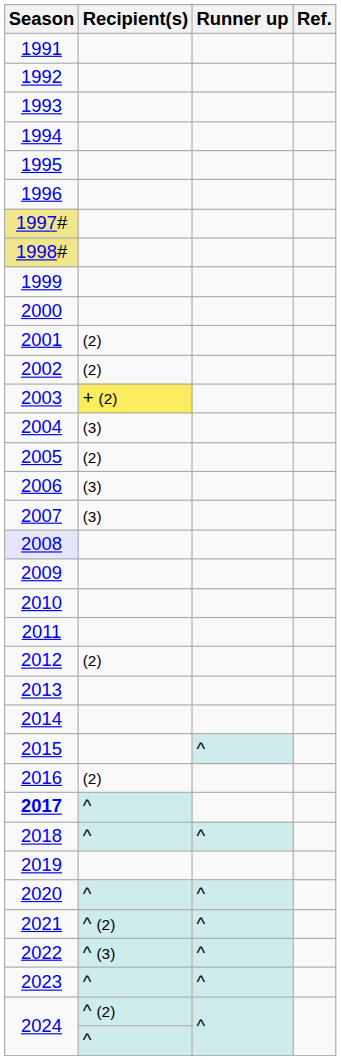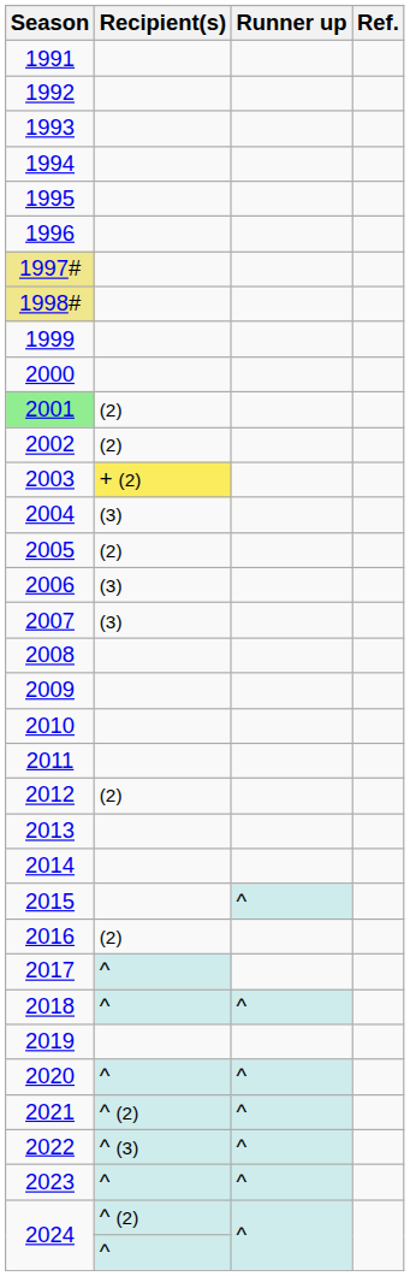2001 | Season: no background -> lightgreen background
2008 | Season: lavender background -> no background
2017 | Season: bold -> normal
